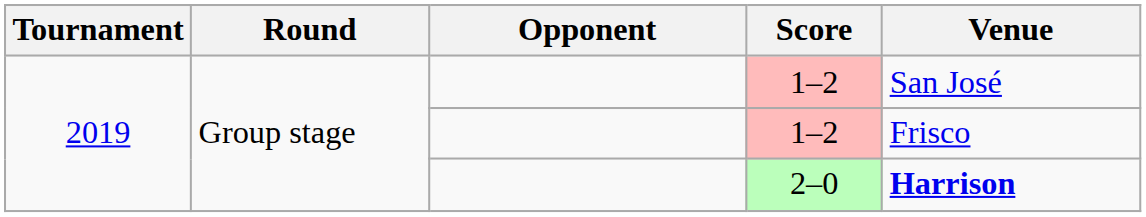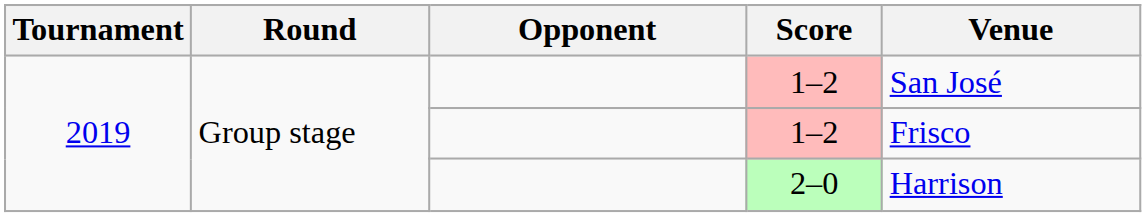2–0 | Venue: bold -> normal
